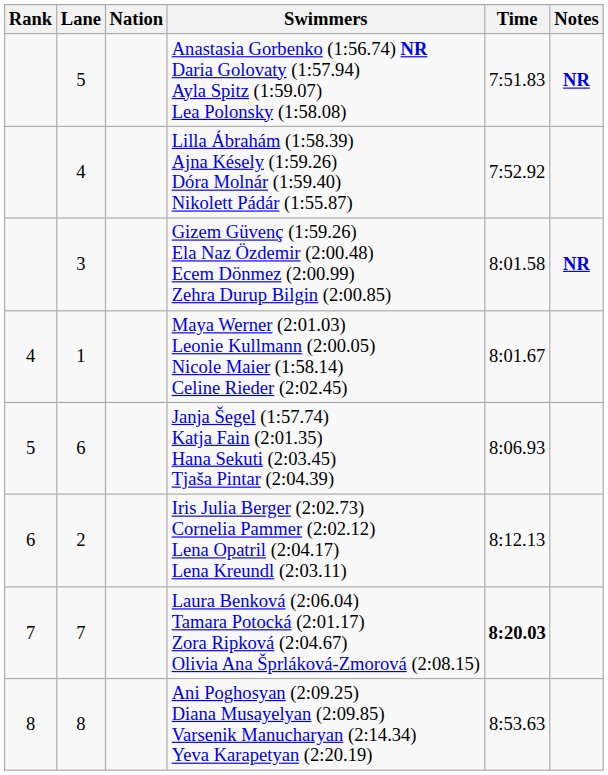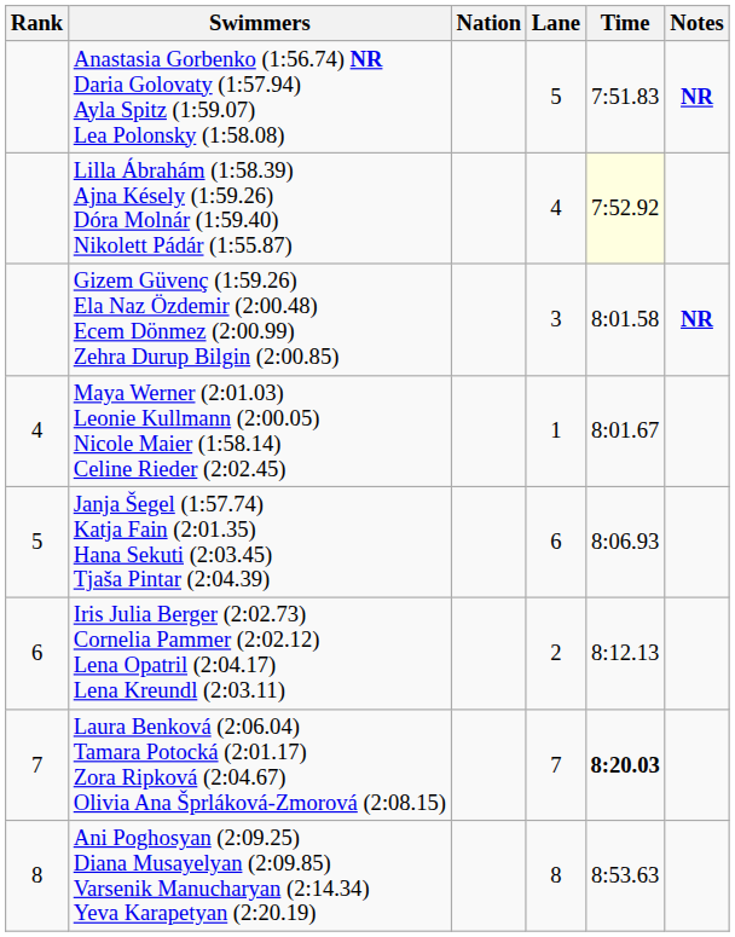columns swapped: Lane <-> Swimmers
row 3 | Time: no background -> lightyellow background
